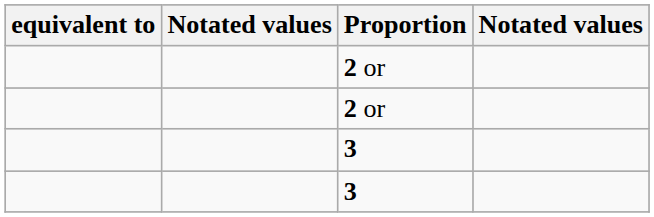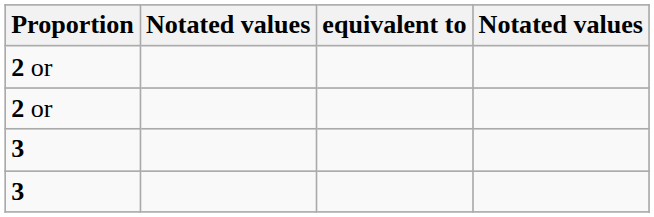columns swapped: Proportion <-> equivalent to
